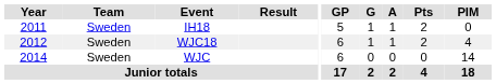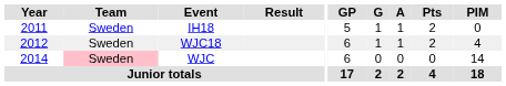WJC | Team: no background -> pink background
